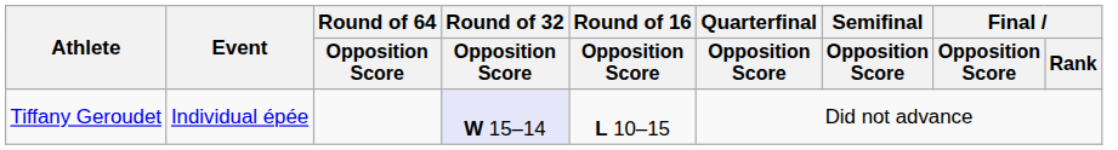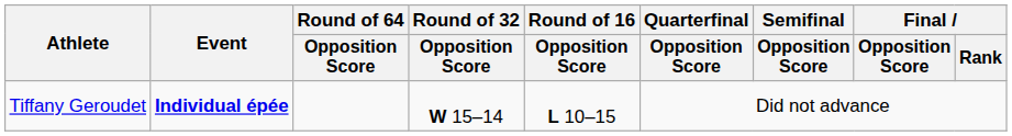Tiffany Geroudet | Event: normal -> bold
Tiffany Geroudet | Round of 32 / Opposition Score: lavender background -> no background
